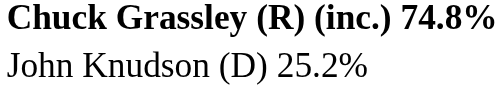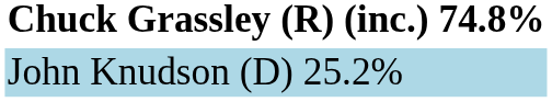row 2 | column 1: no background -> lightblue background
